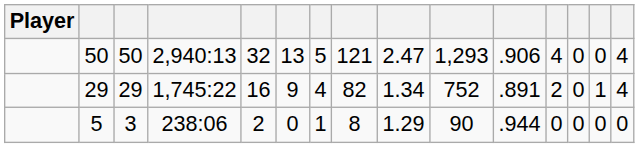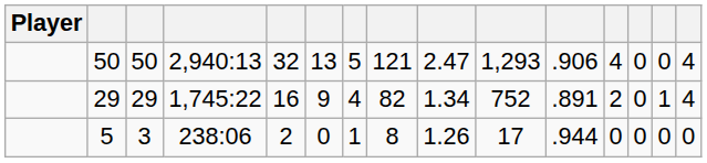row 4 | column 9: 1.29 -> 1.26
row 4 | column 10: 90 -> 17
